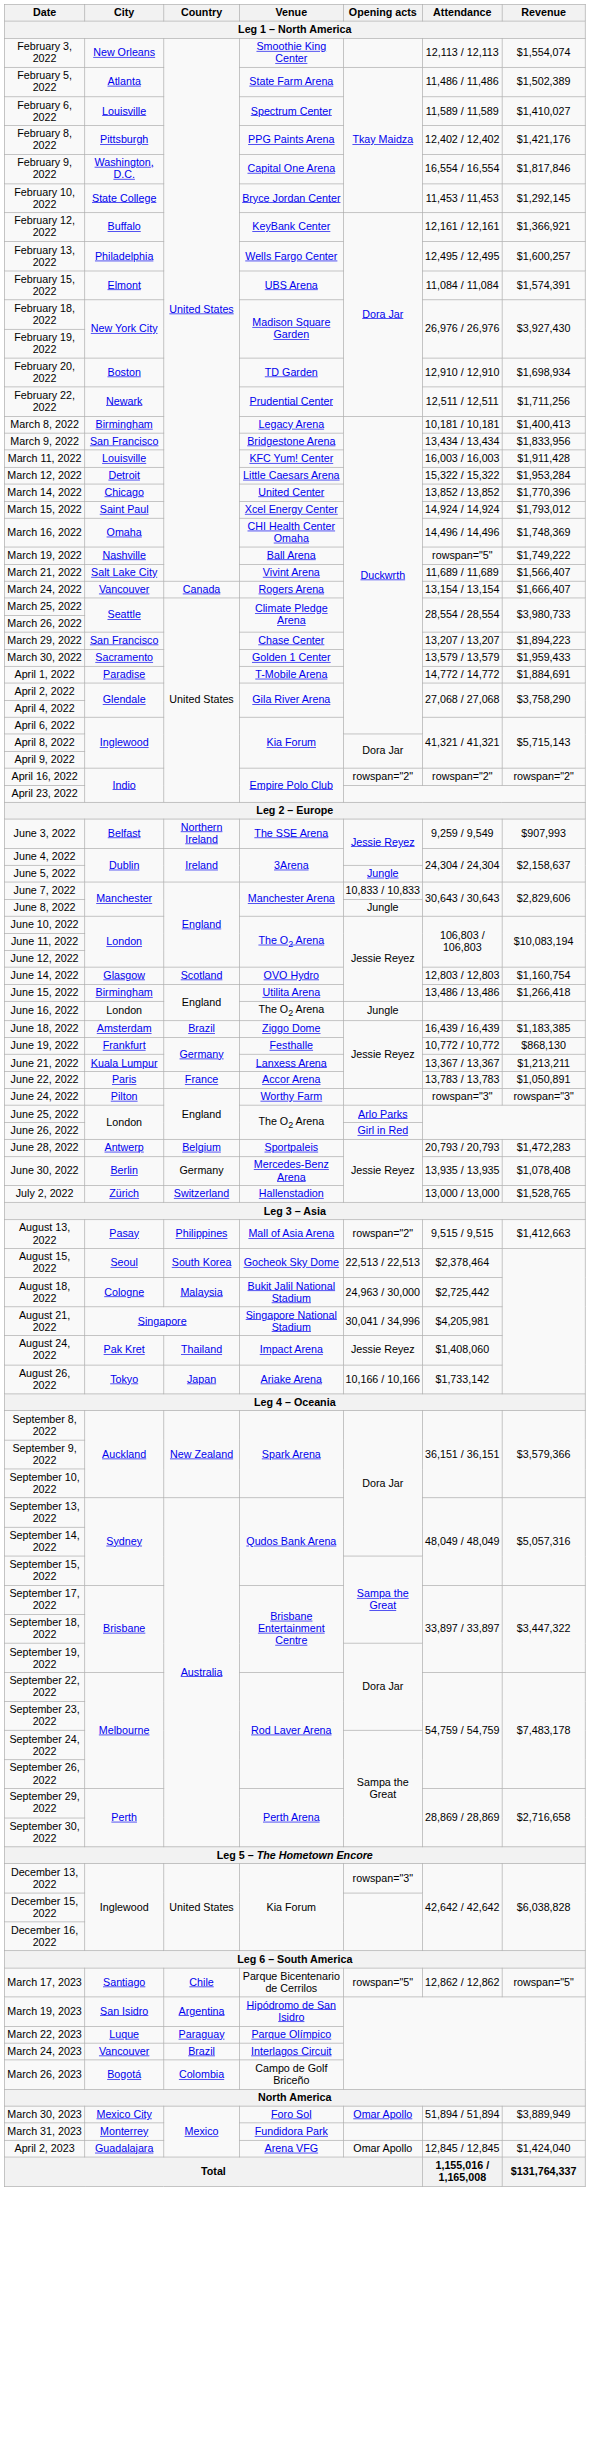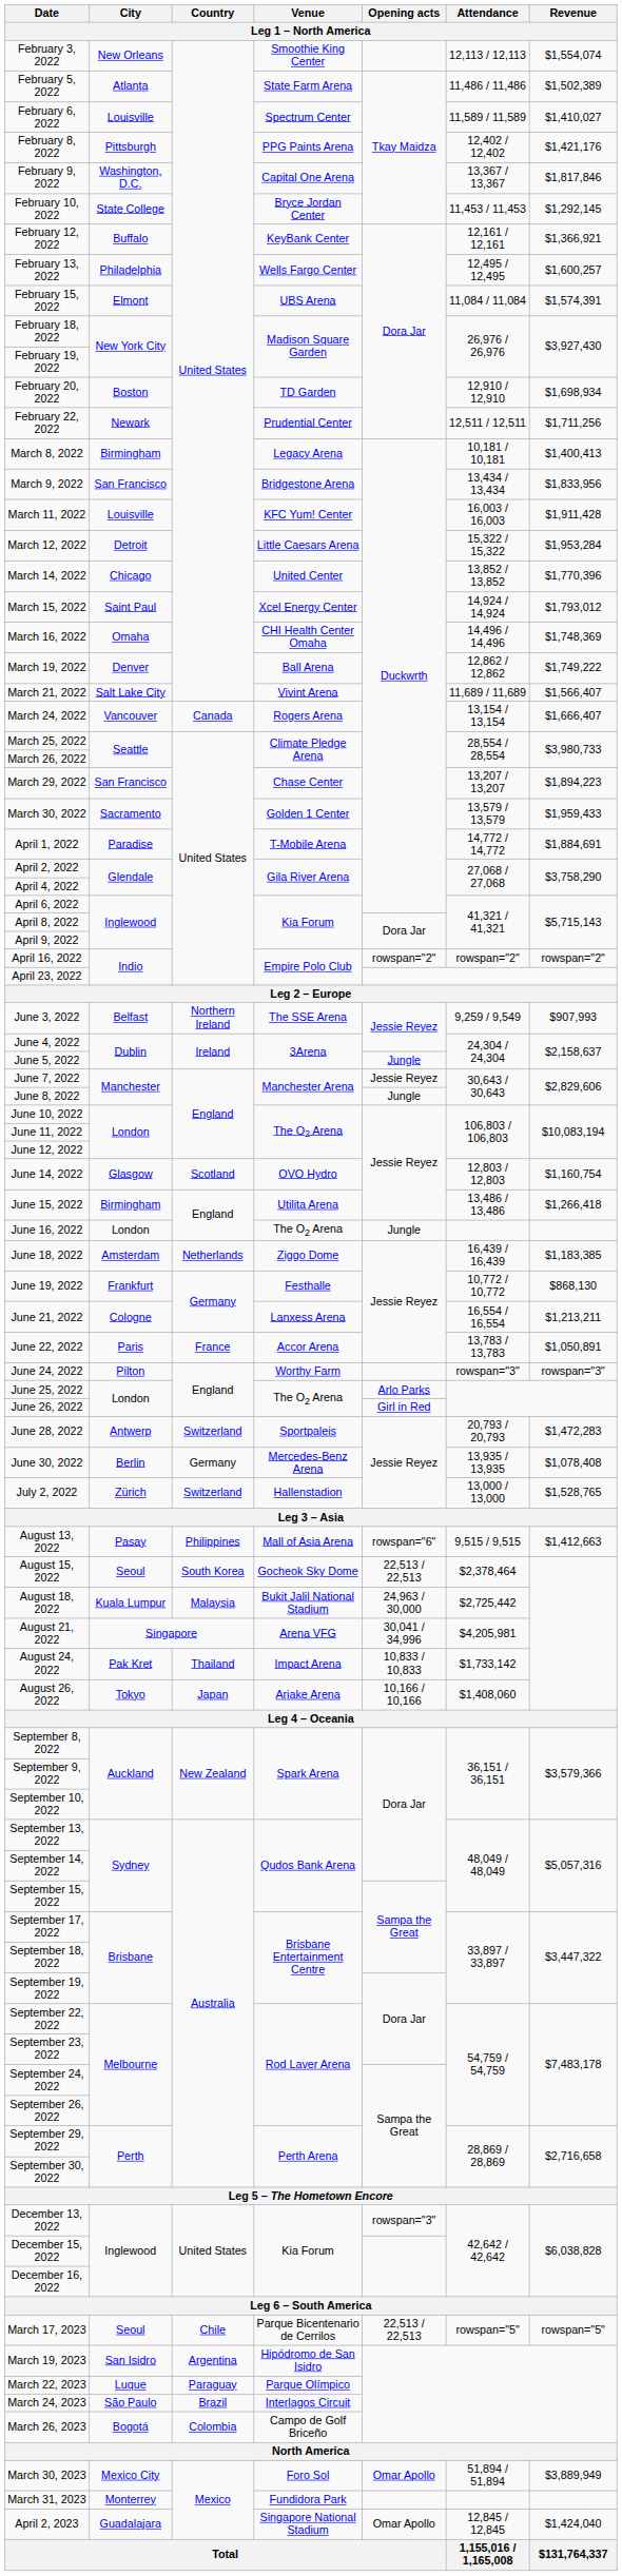February 9, 2022 | Attendance: 16,554 / 16,554 -> 13,367 / 13,367
March 19, 2022 | City: Nashville -> Denver
March 19, 2022 | Attendance: rowspan="5" -> 12,862 / 12,862
June 7, 2022 | Opening acts: 10,833 / 10,833 -> Jessie Reyez
June 18, 2022 | Country: Brazil -> Netherlands
June 21, 2022 | City: Kuala Lumpur -> Cologne
June 21, 2022 | Attendance: 13,367 / 13,367 -> 16,554 / 16,554
June 28, 2022 | Country: Belgium -> Switzerland
August 13, 2022 | Opening acts: rowspan="2" -> rowspan="6"
August 18, 2022 | City: Cologne -> Kuala Lumpur
August 21, 2022 | Venue: Singapore National Stadium -> Arena VFG
August 24, 2022 | Opening acts: Jessie Reyez -> 10,833 / 10,833
August 24, 2022 | Attendance: $1,408,060 -> $1,733,142
August 26, 2022 | Attendance: $1,733,142 -> $1,408,060
March 17, 2023 | City: Santiago -> Seoul
March 17, 2023 | Opening acts: rowspan="5" -> 22,513 / 22,513
March 17, 2023 | Attendance: 12,862 / 12,862 -> rowspan="5"
March 24, 2023 | City: Vancouver -> São Paulo
April 2, 2023 | Venue: Arena VFG -> Singapore National Stadium
